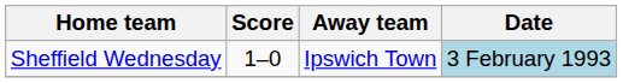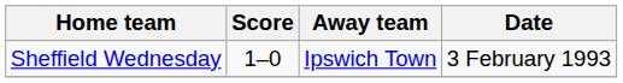Sheffield Wednesday | Date: lightblue background -> no background
